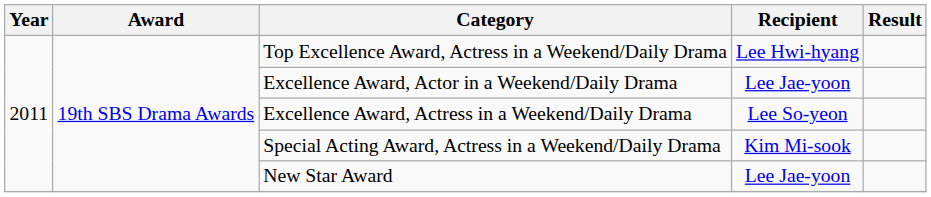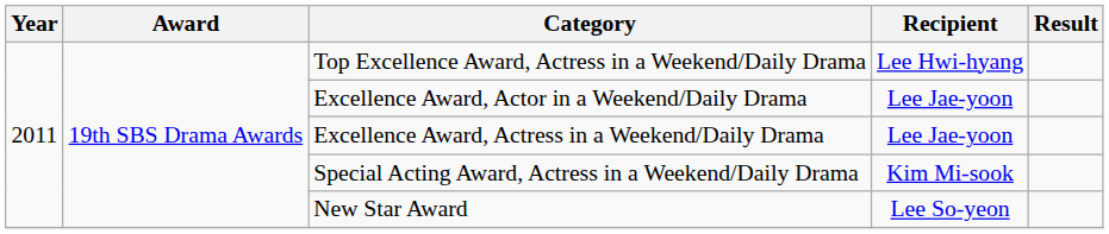Excellence Award, Actress in a Weekend/Daily Drama | Recipient: Lee So-yeon -> Lee Jae-yoon
New Star Award | Recipient: Lee Jae-yoon -> Lee So-yeon
